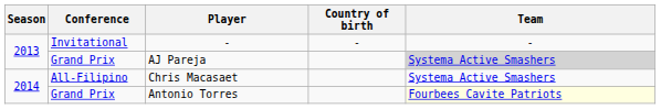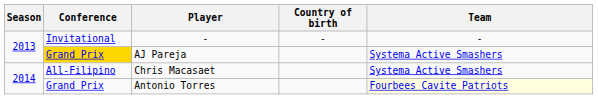AJ Pareja | Conference: no background -> gold background
AJ Pareja | Team: lightgrey background -> no background
